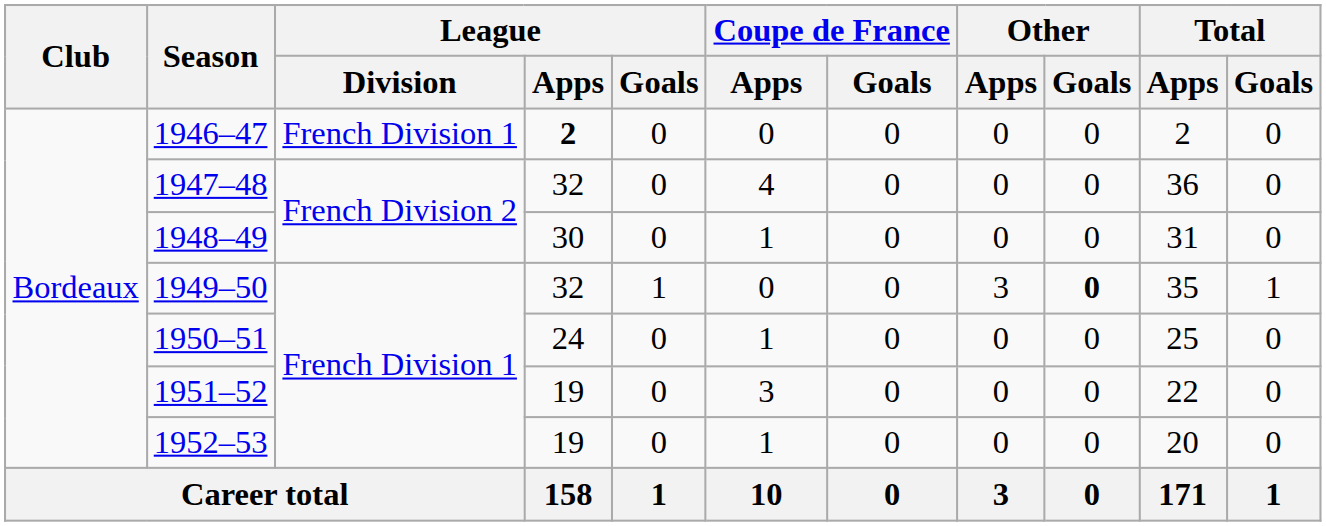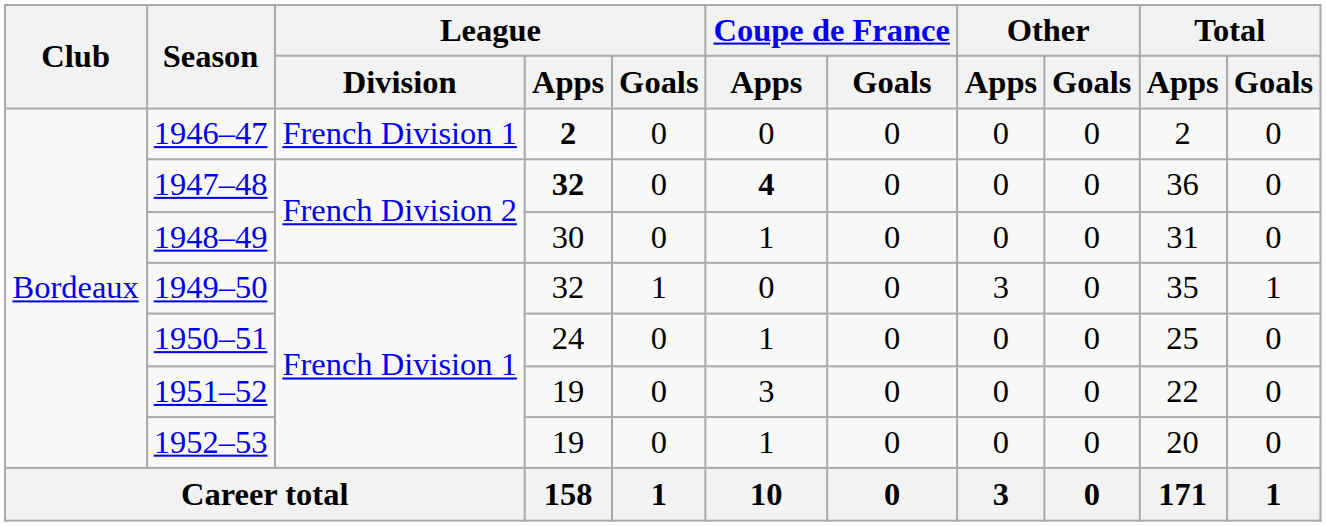1947–48 | League / Apps: normal -> bold
1947–48 | Coupe de France / Apps: normal -> bold
1949–50 | Other / Goals: bold -> normal
